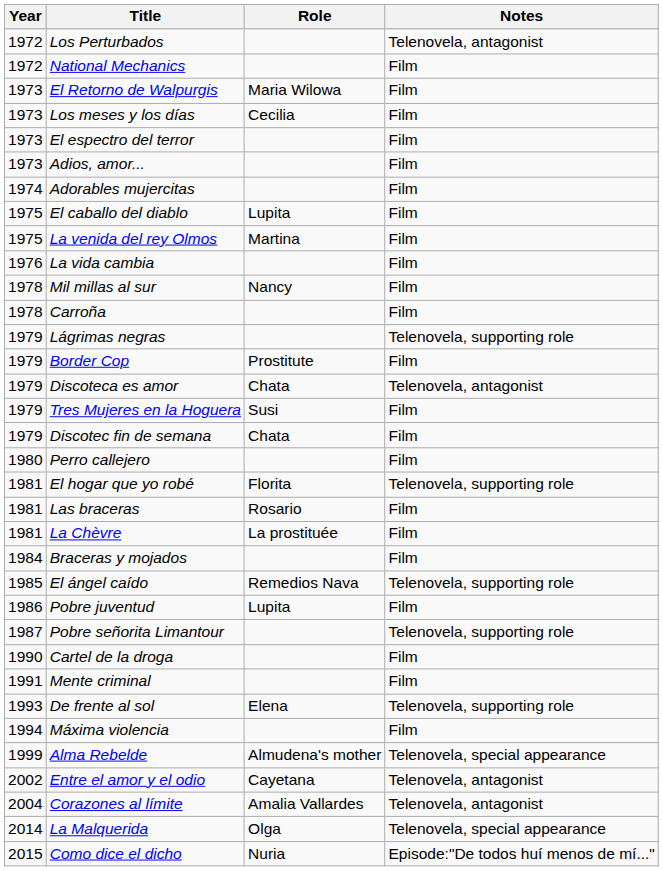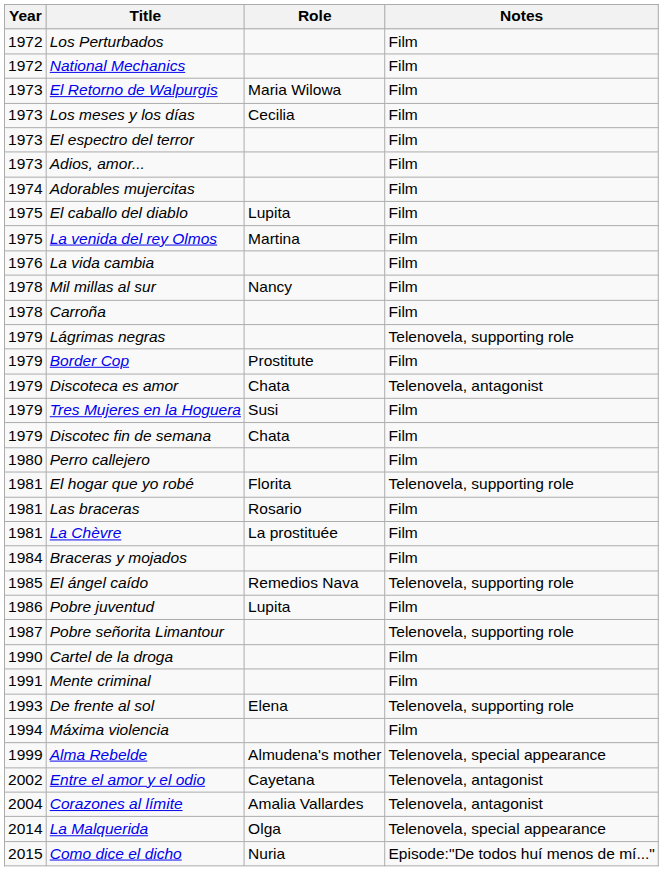Los Perturbados | Notes: Telenovela, antagonist -> Film
